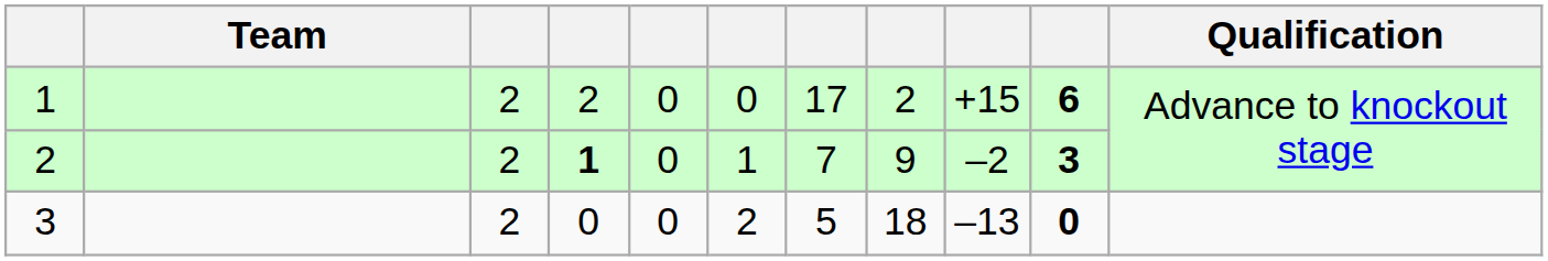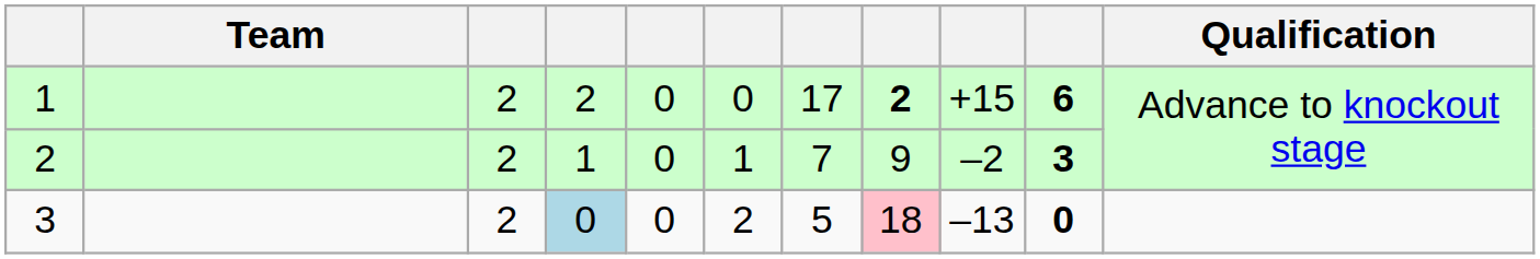row 2 | column 8: normal -> bold
row 3 | column 4: bold -> normal
row 4 | column 4: no background -> lightblue background
row 4 | column 8: no background -> pink background
